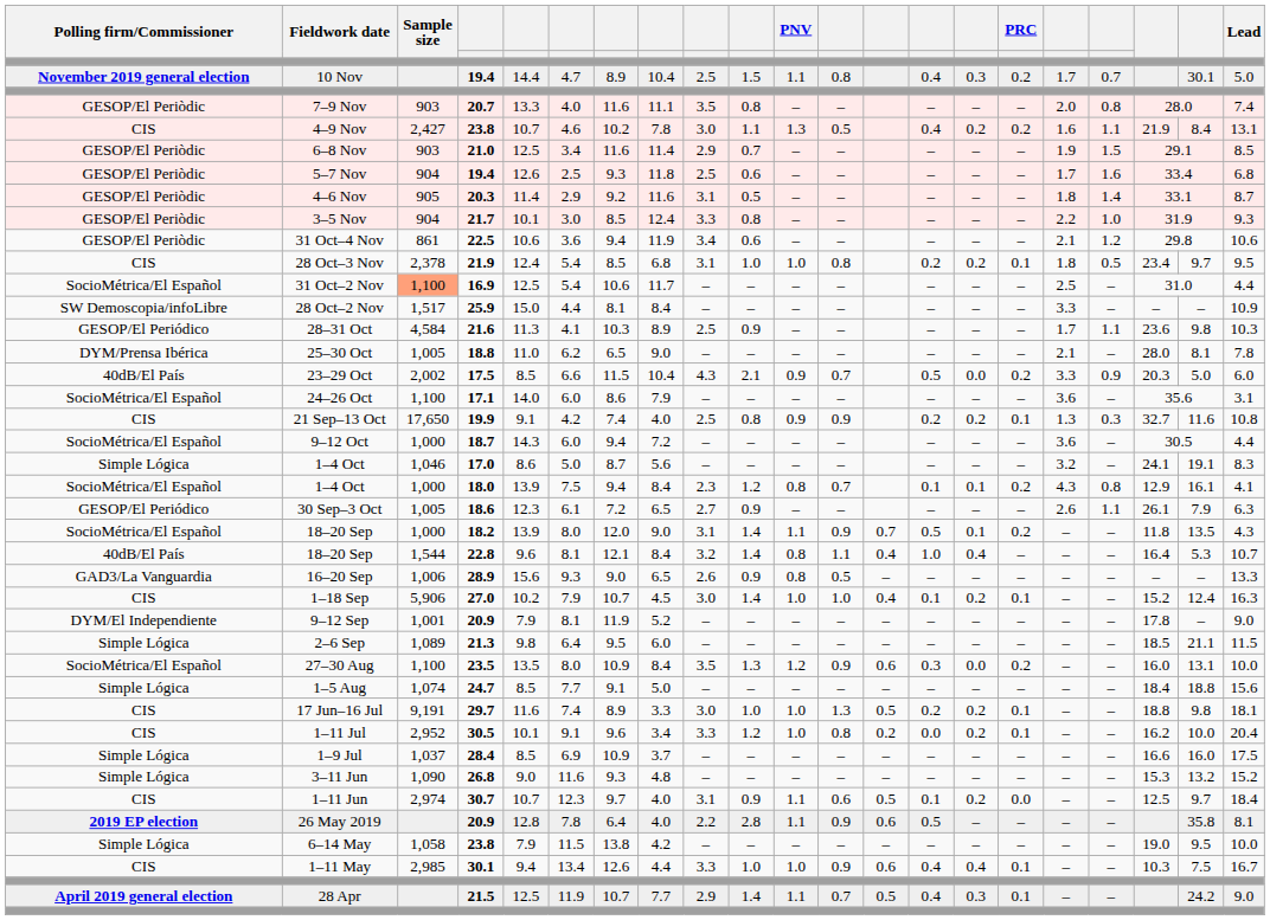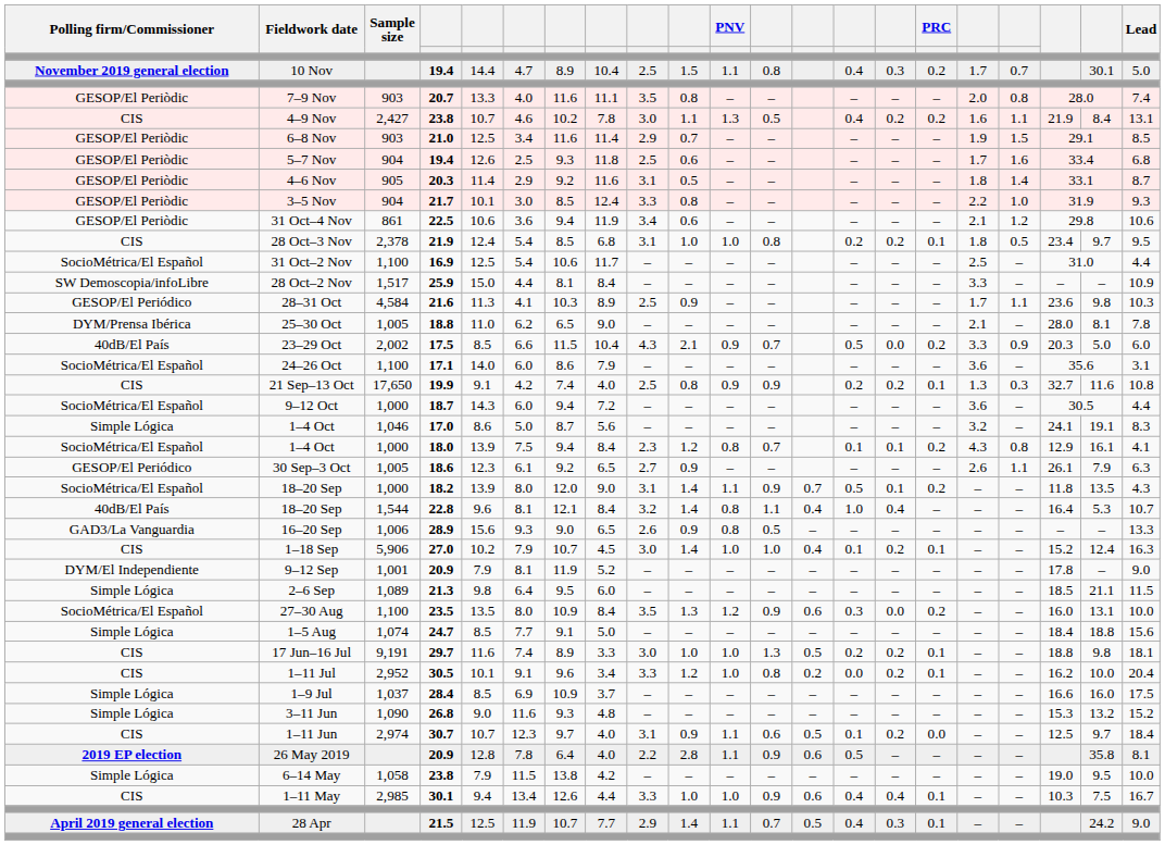31 Oct–2 Nov | Sample size: lightsalmon background -> no background
30 Sep–3 Oct | column 7: 7.2 -> 9.2
